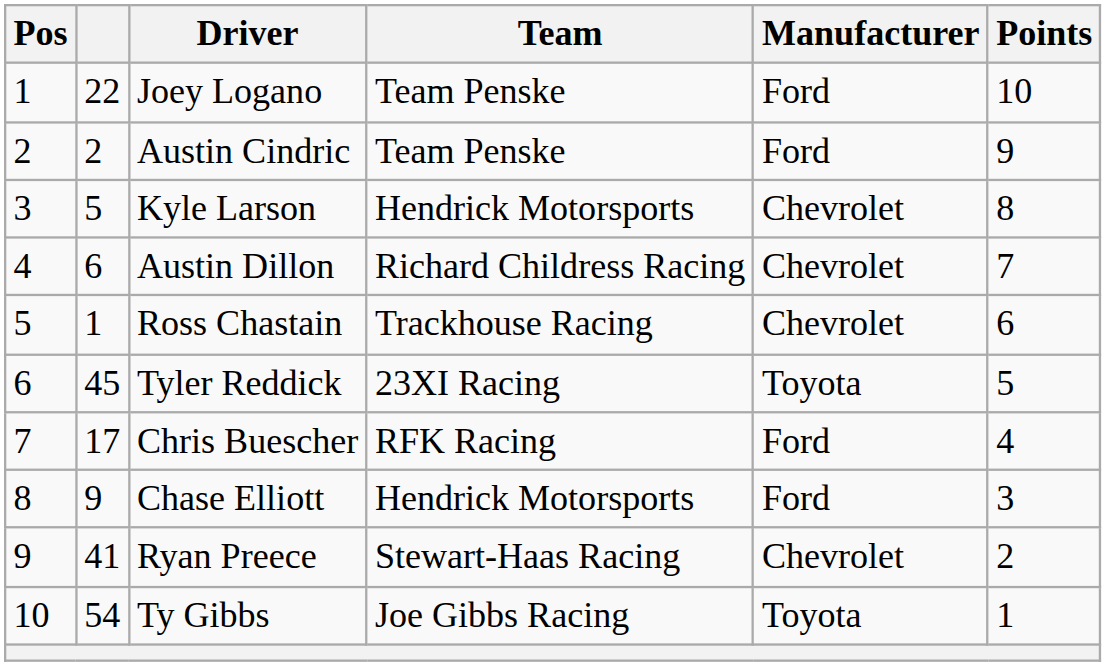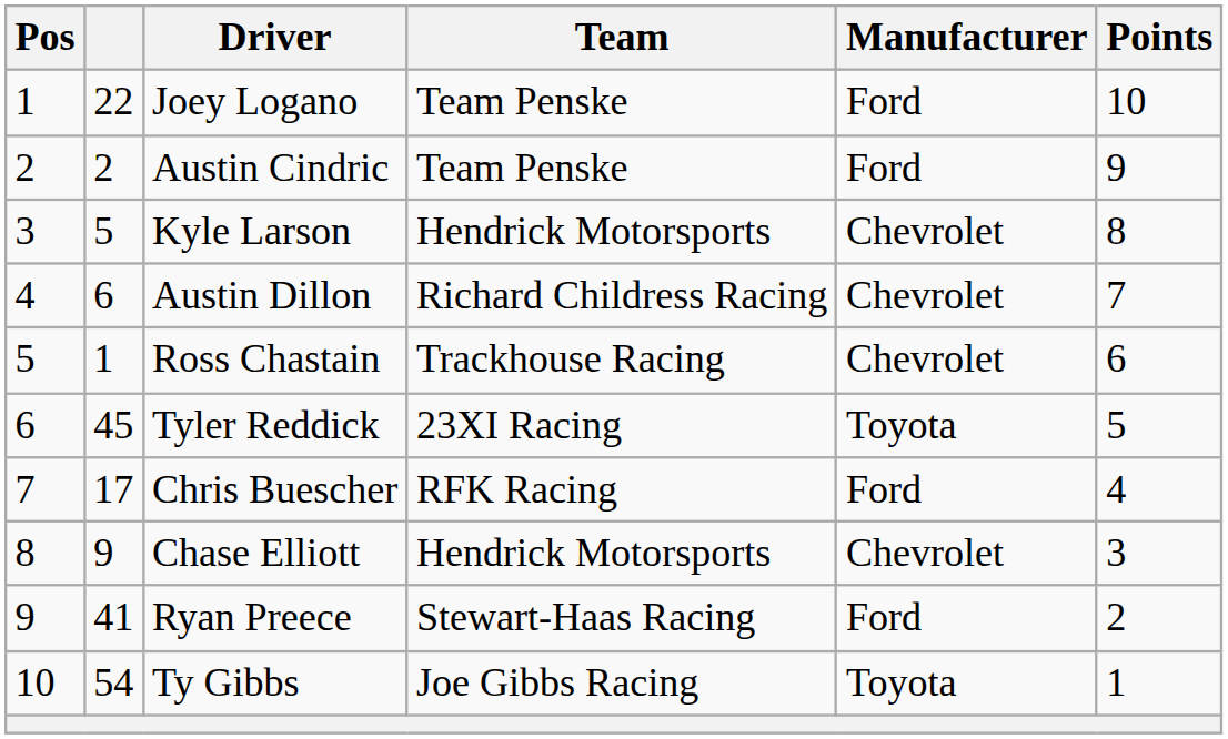Chase Elliott | Manufacturer: Ford -> Chevrolet
Ryan Preece | Manufacturer: Chevrolet -> Ford
